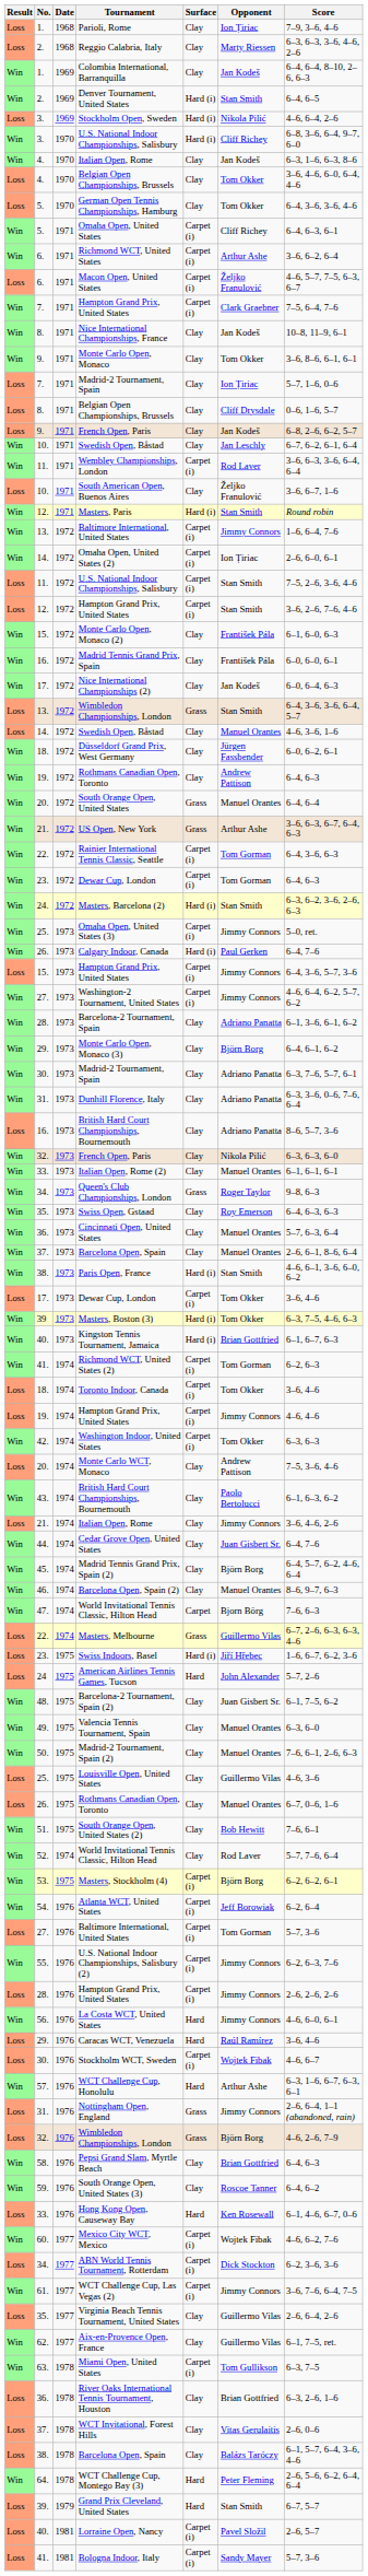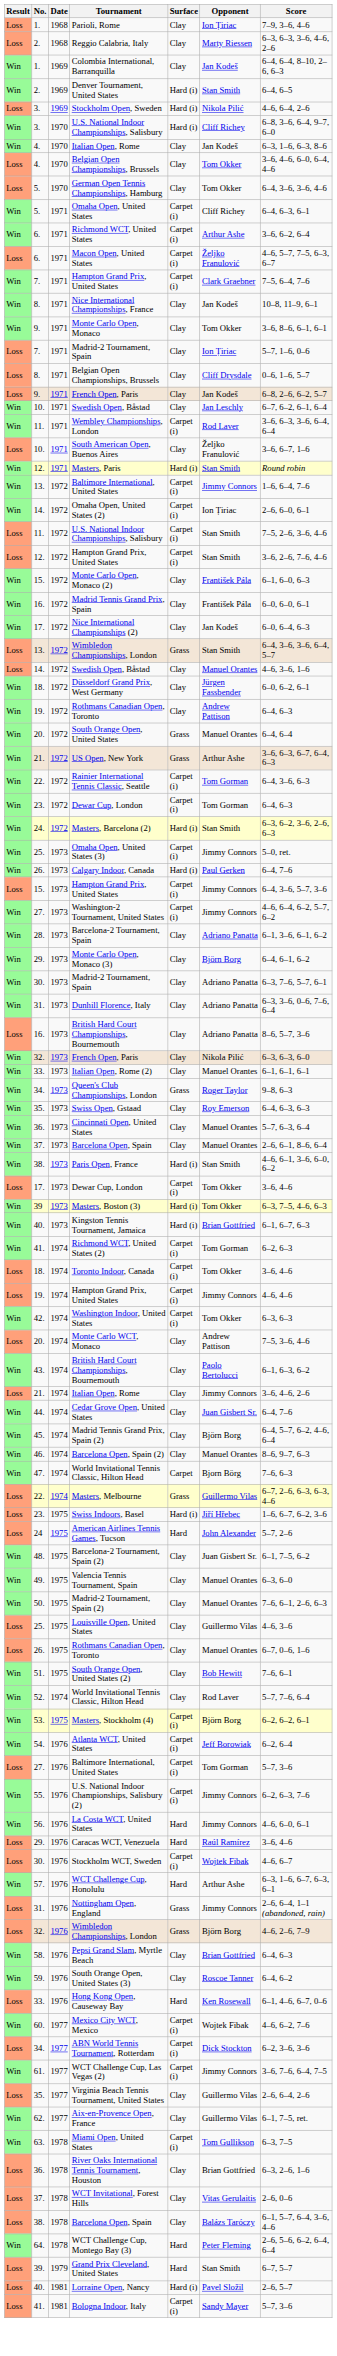- row: Loss | 28. | 1976 | Hampton Grand Prix, United States | Carpet (i) | Jimmy Connors | 2–6, 2–6, 2–6
Lorraine Open, Nancy | Surface: Carpet (i) -> Hard (i)
